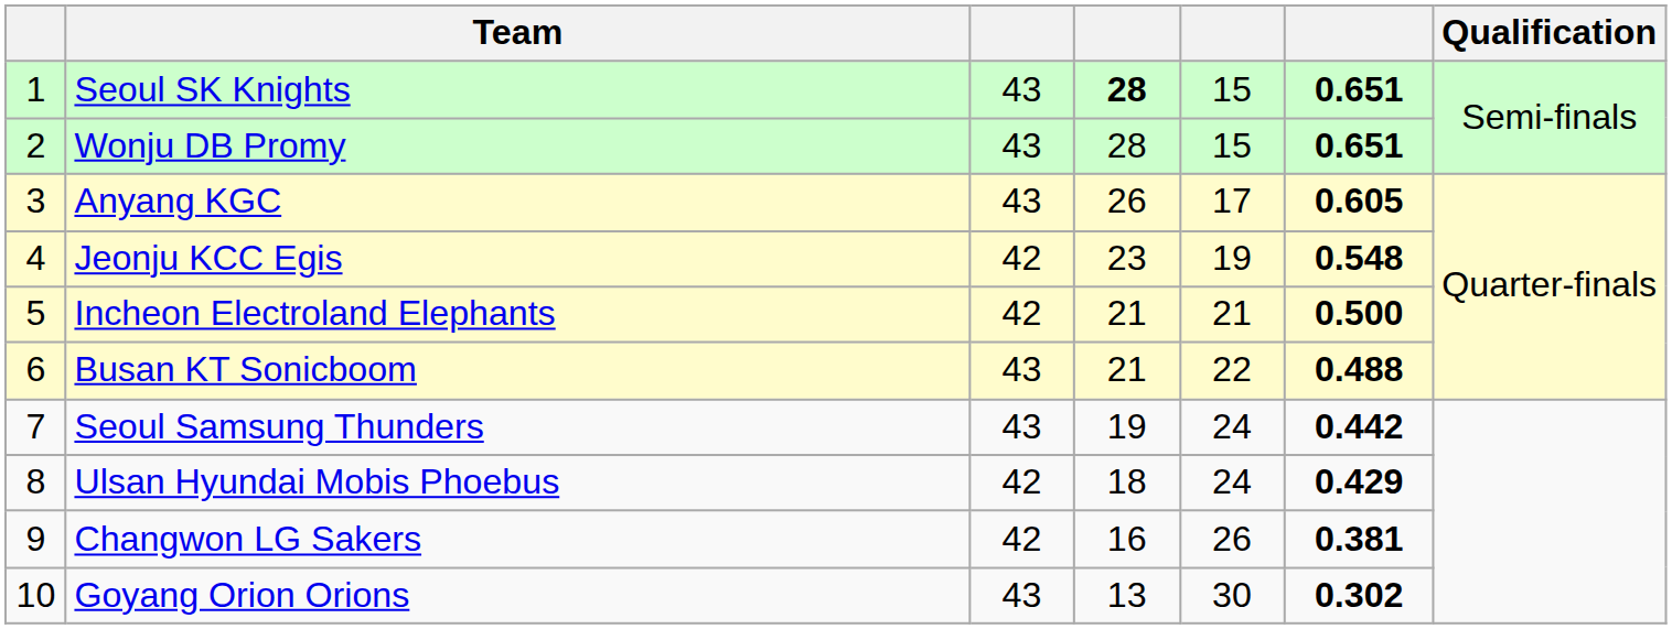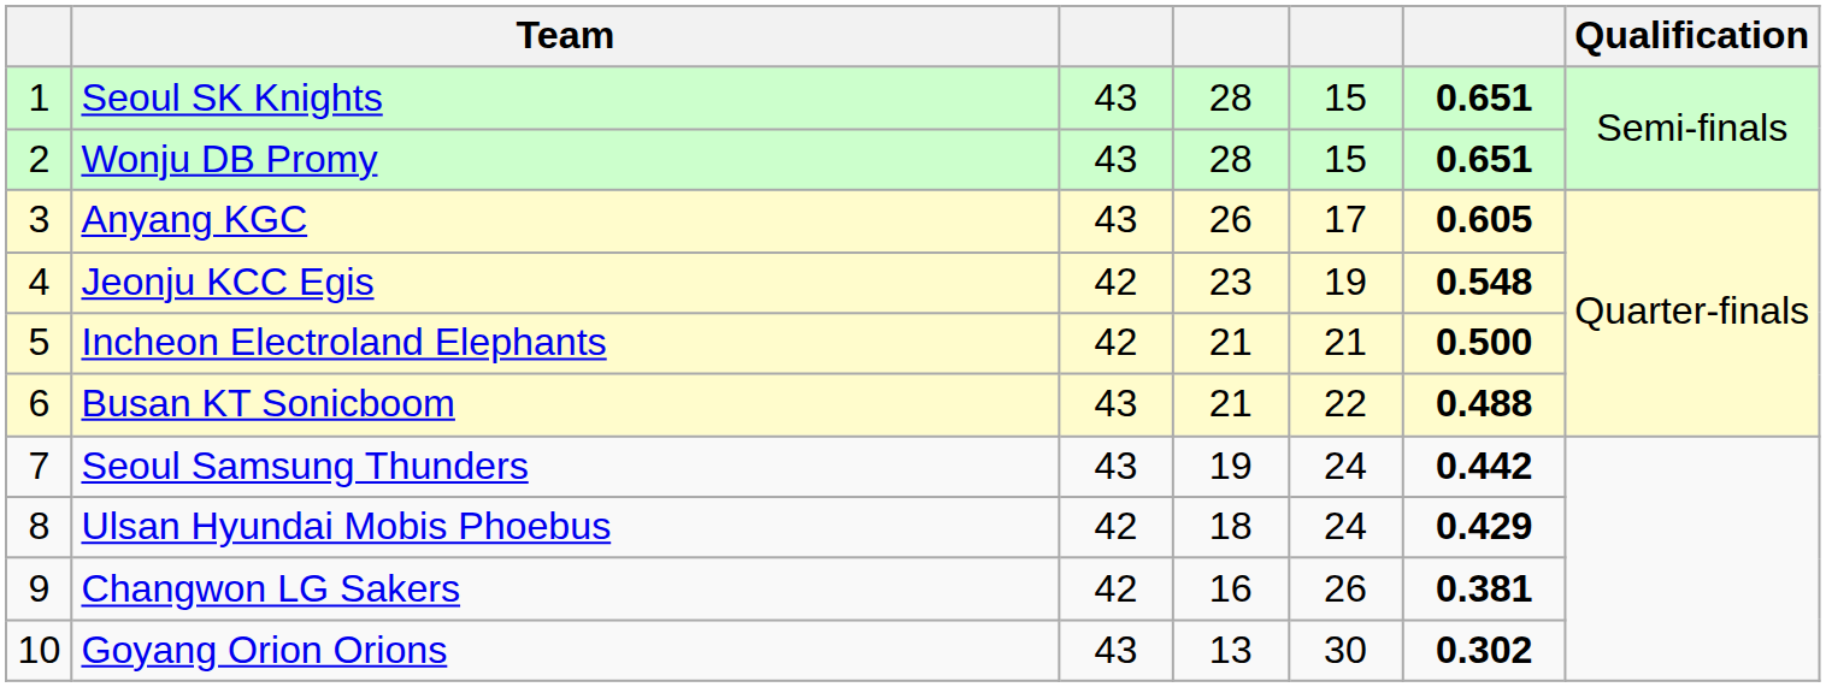Seoul SK Knights | column 4: bold -> normal
